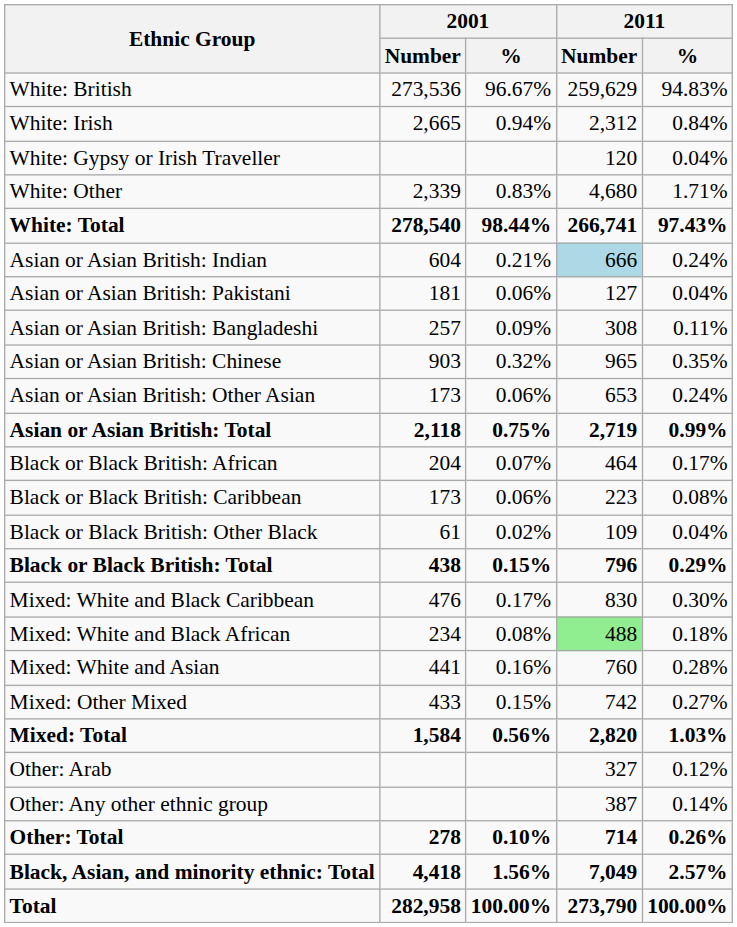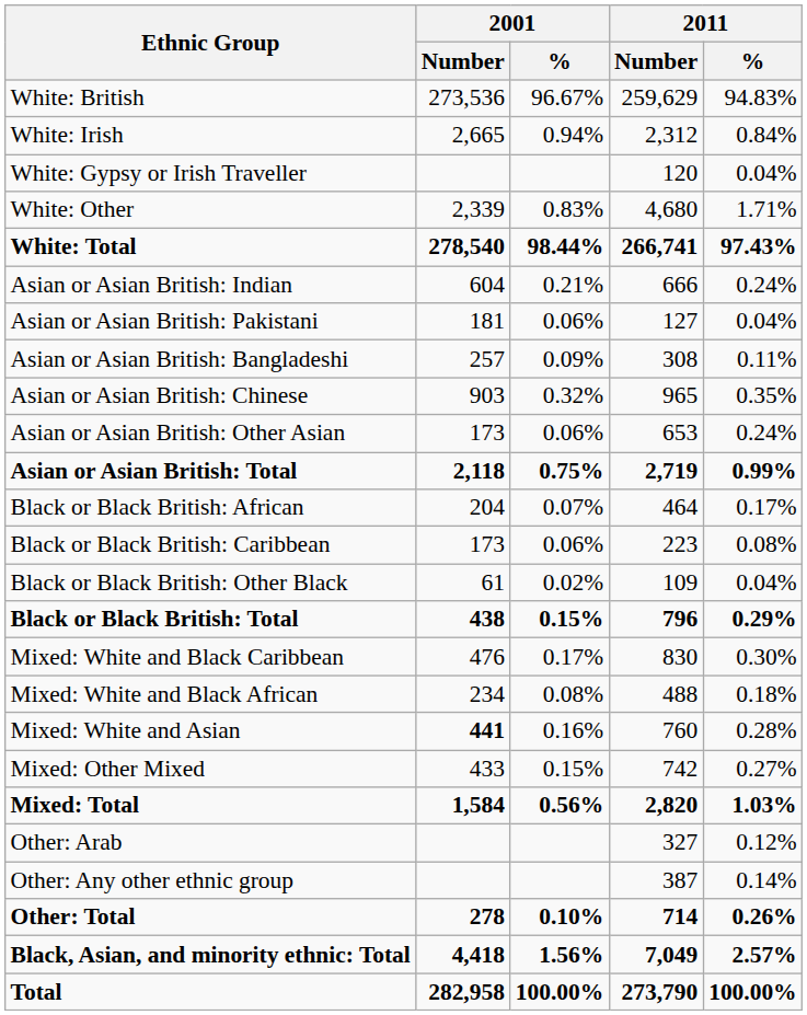Asian or Asian British: Indian | 2011 / Number: lightblue background -> no background
Mixed: White and Black African | 2011 / Number: lightgreen background -> no background
Mixed: White and Asian | 2001 / Number: normal -> bold
